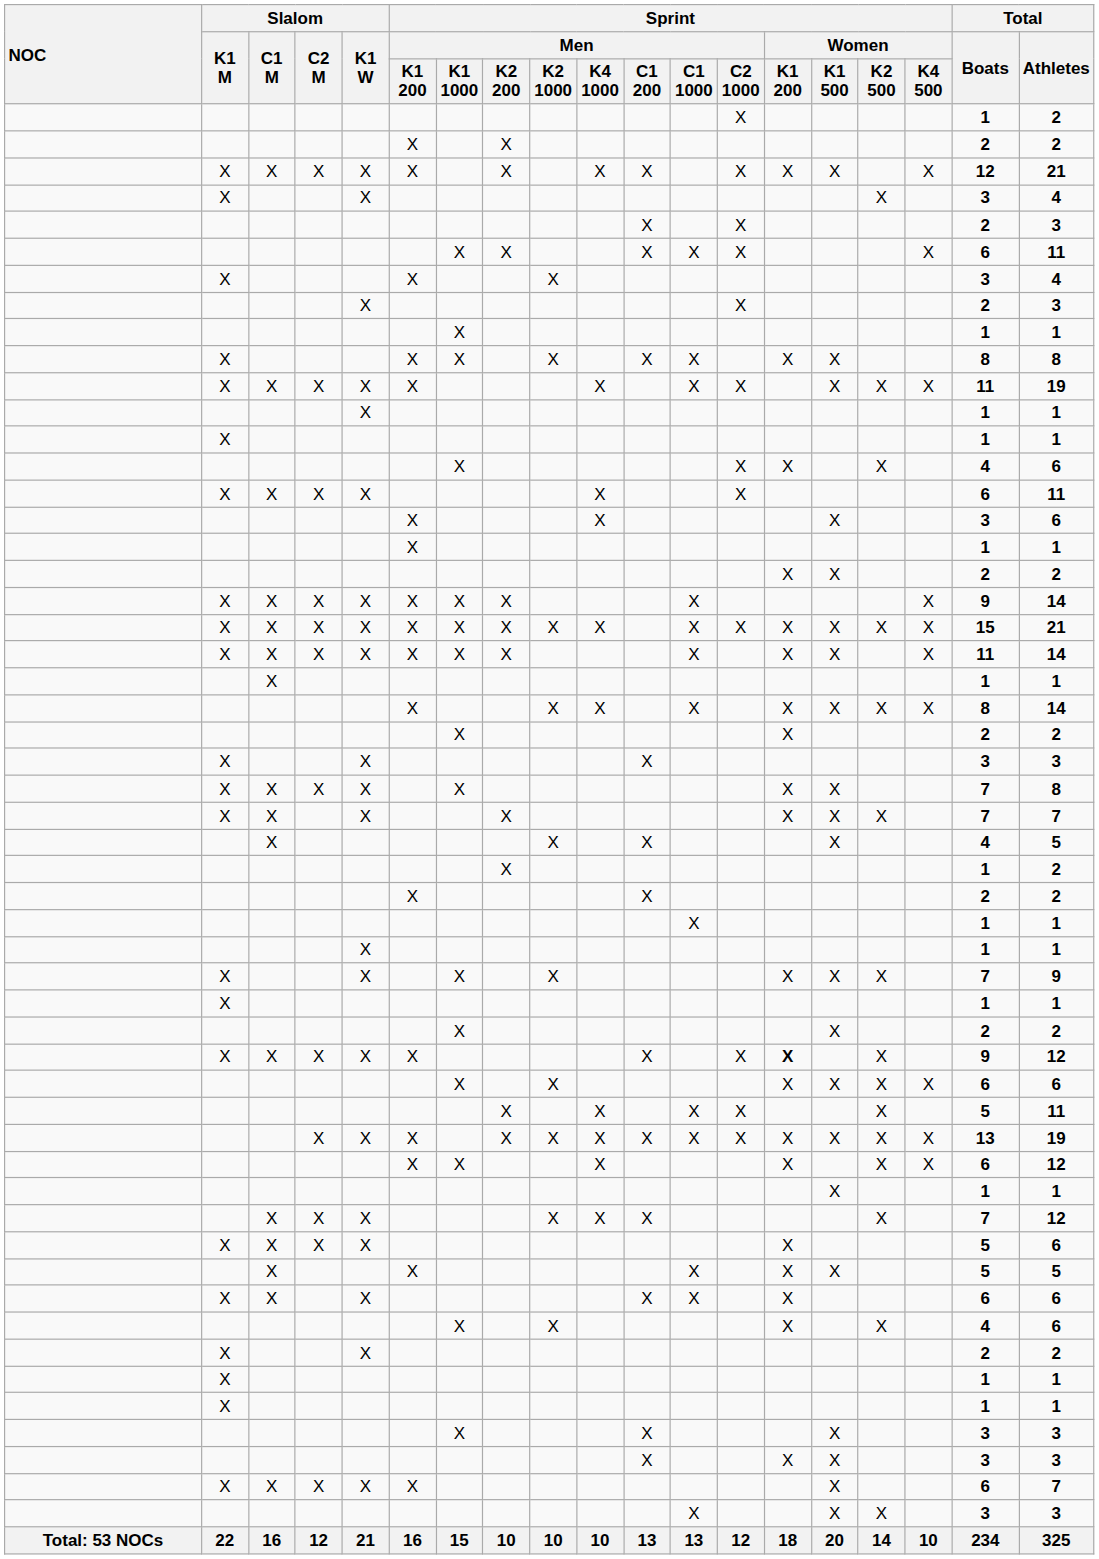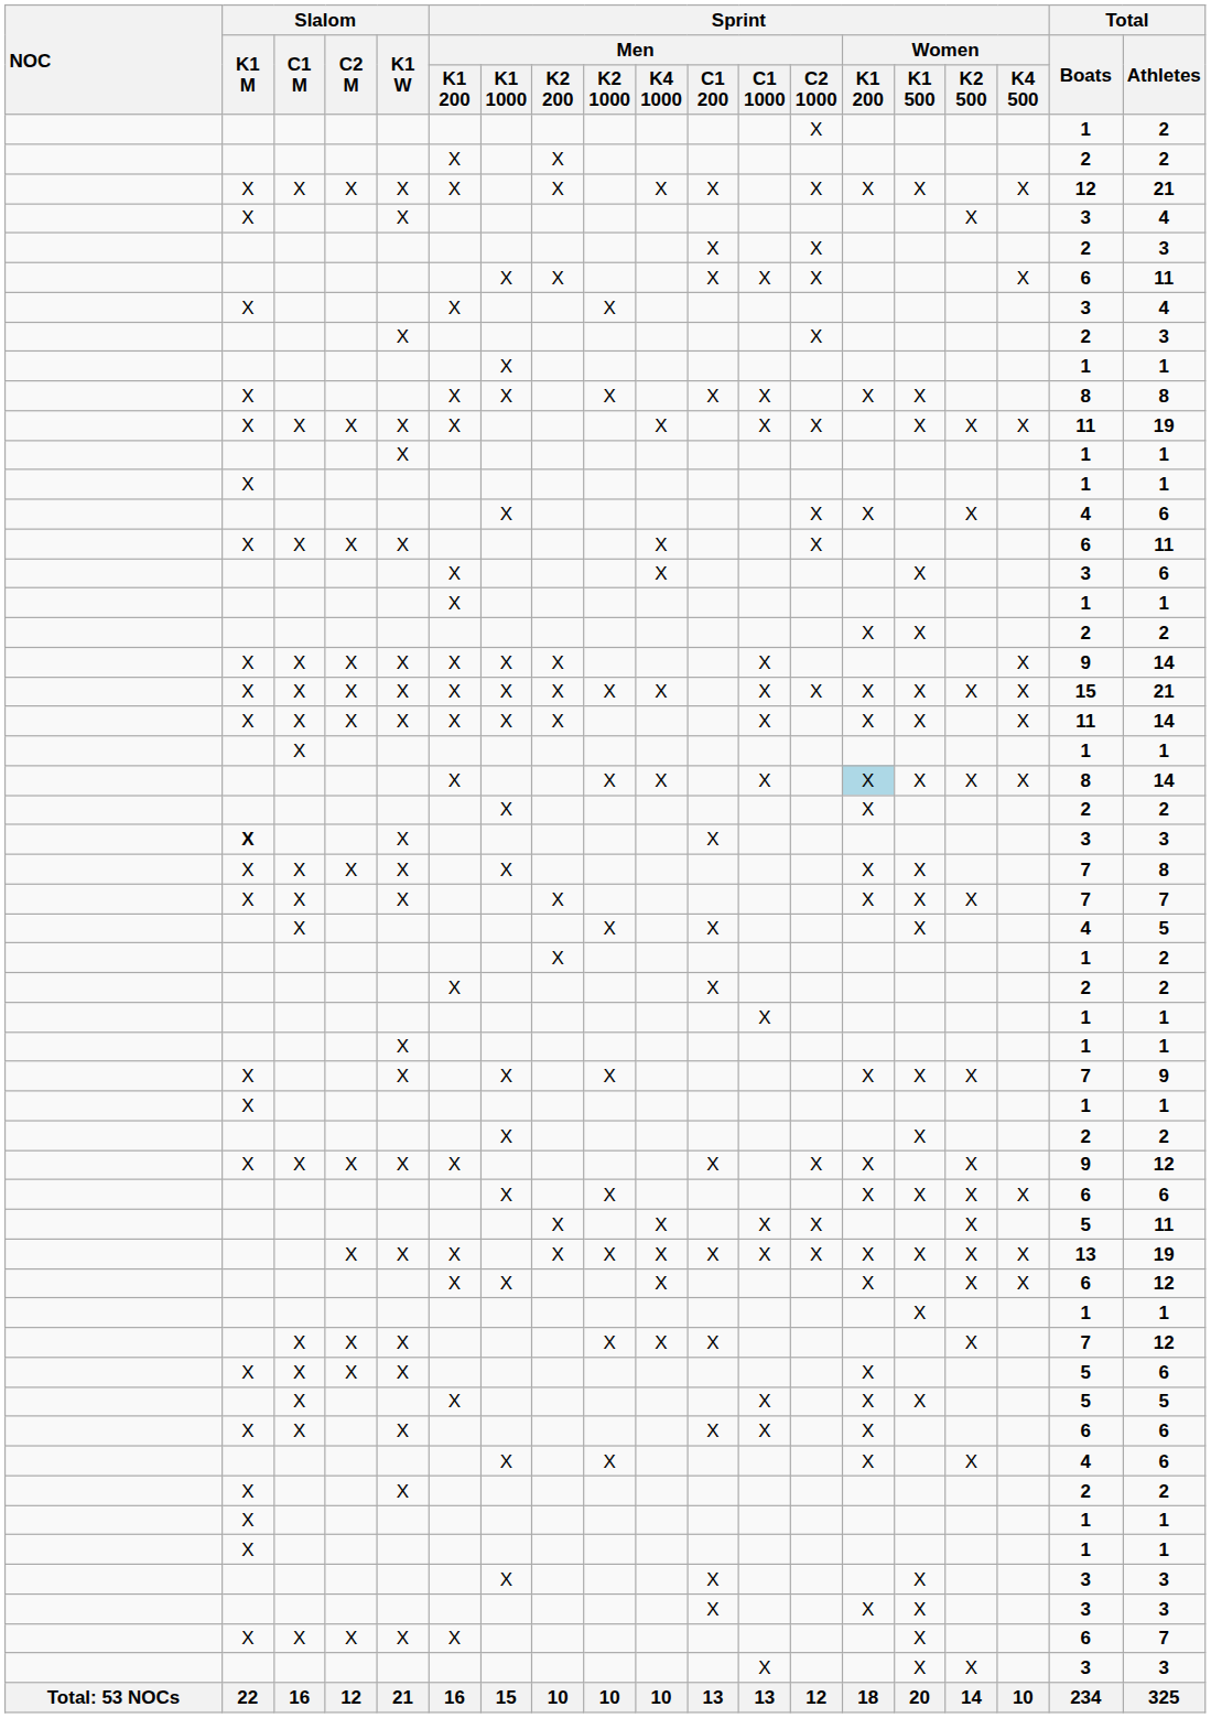row 26 | Sprint / Women / K1 200: no background -> lightblue background
row 28 | Slalom / K1 M: normal -> bold
row 39 | Sprint / Women / K1 200: bold -> normal
